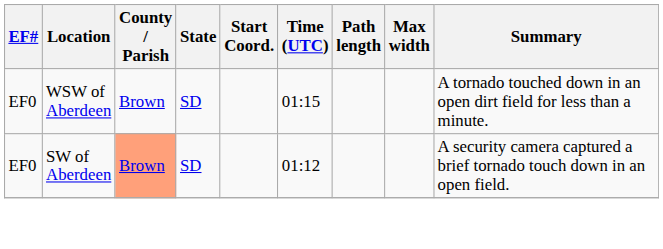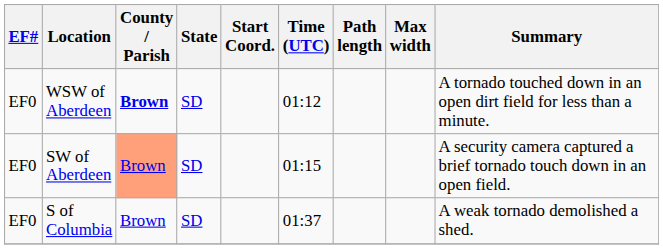WSW of Aberdeen | County / Parish: normal -> bold
WSW of Aberdeen | Time (UTC): 01:15 -> 01:12
SW of Aberdeen | Time (UTC): 01:12 -> 01:15
+ row: EF0 | S of Columbia | Brown | SD | 01:37 | A weak tornado demolished a shed.
